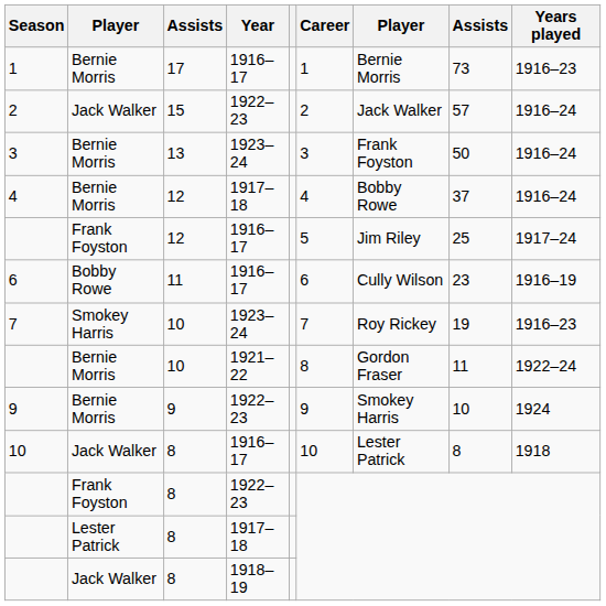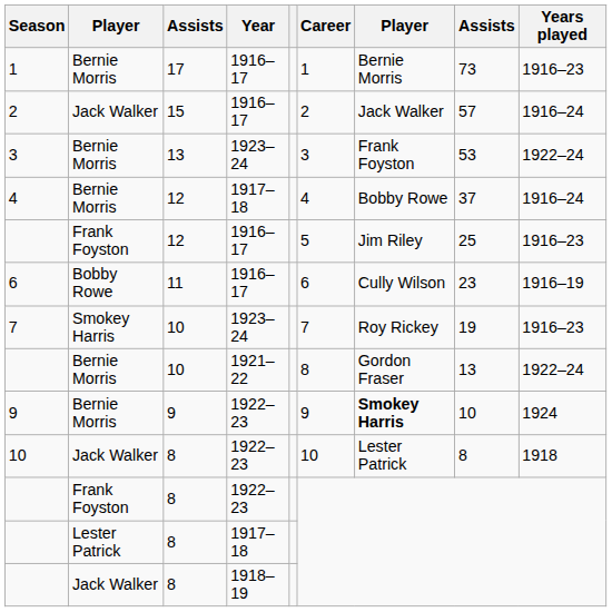row 3 | Year: 1922–23 -> 1916–17
row 4 | column 8: 50 -> 53
row 4 | Years played: 1916–24 -> 1922–24
row 6 | Years played: 1917–24 -> 1916–23
row 9 | column 8: 11 -> 13
row 10 | column 7: normal -> bold
row 11 | Year: 1916–17 -> 1922–23
